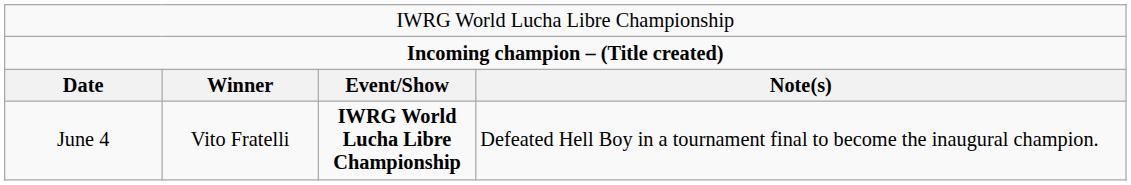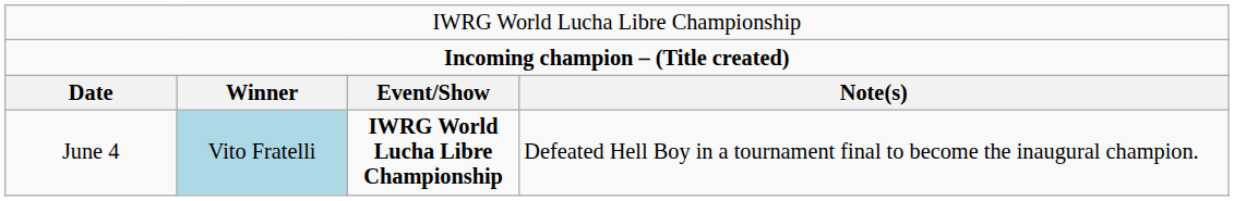June 4 | column 2: no background -> lightblue background
